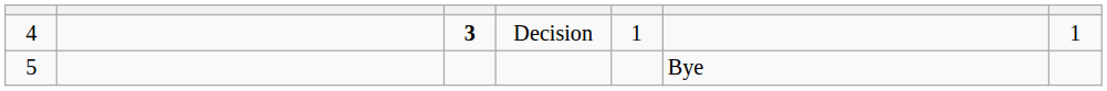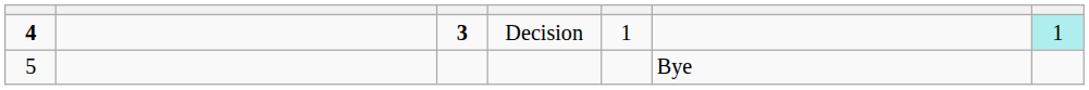Decision | column 1: normal -> bold
Decision | column 7: no background -> paleturquoise background
